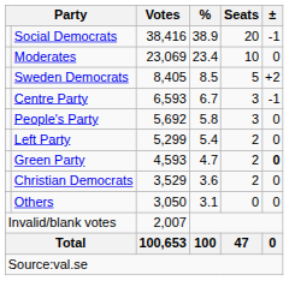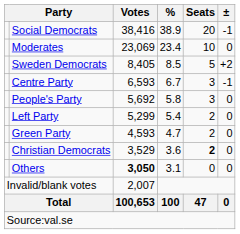Green Party | ±: bold -> normal
Christian Democrats | Seats: normal -> bold
Others | Votes: normal -> bold
